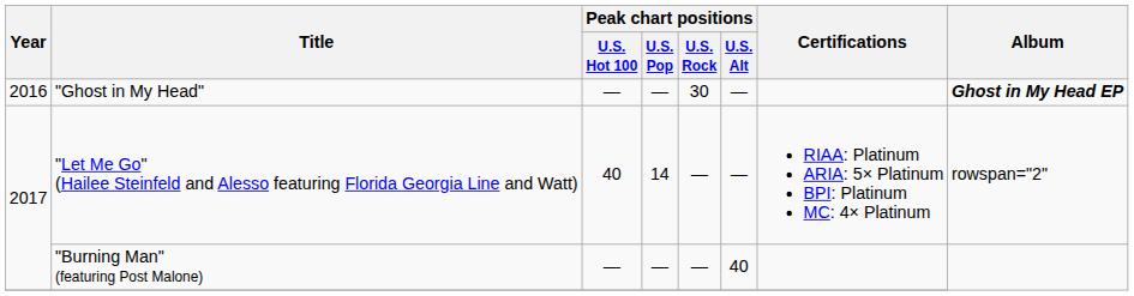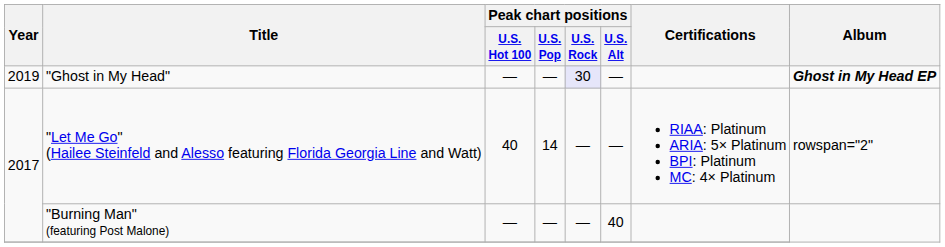"Ghost in My Head" | Year: 2016 -> 2019
"Ghost in My Head" | Peak chart positions / U.S. Rock: no background -> lavender background
